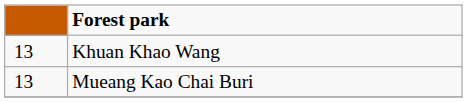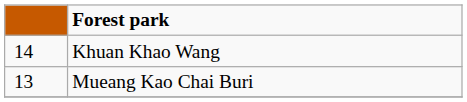Khuan Khao Wang | column 1: 13 -> 14
